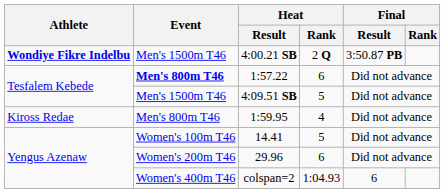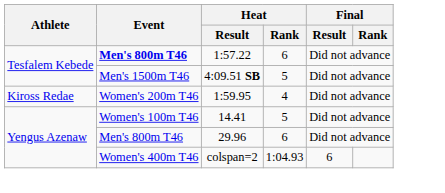- row: Wondiye Fikre Indelbu | Men's 1500m T46 | 4:00.21 SB | 2 Q | 3:50.87 PB
1:59.95 | Event: Men's 800m T46 -> Women's 200m T46
29.96 | Event: Women's 200m T46 -> Men's 800m T46
